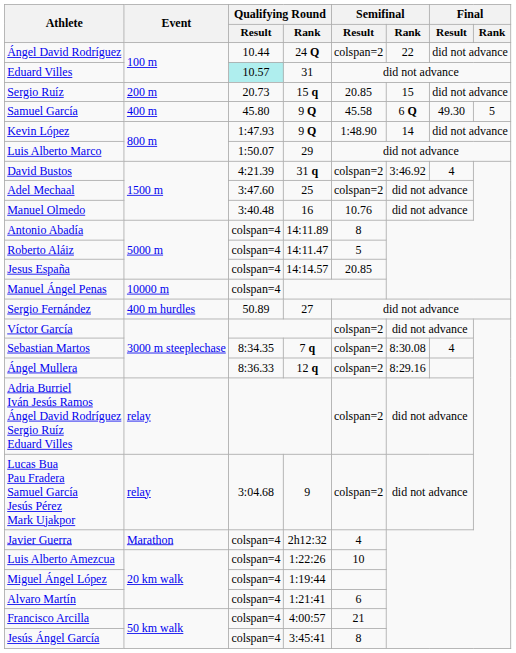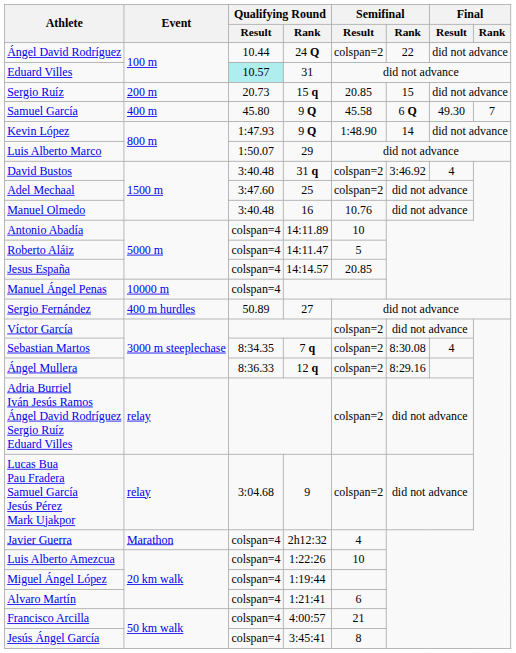Samuel García | Final / Rank: 5 -> 7
David Bustos | Qualifying Round / Result: 4:21.39 -> 3:40.48
Antonio Abadía | Semifinal / Result: 8 -> 10
